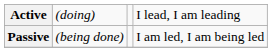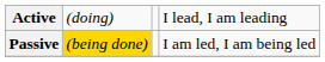Passive | column 2: no background -> gold background
